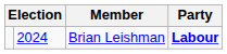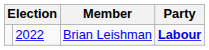Brian Leishman | column 2: 2024 -> 2022
